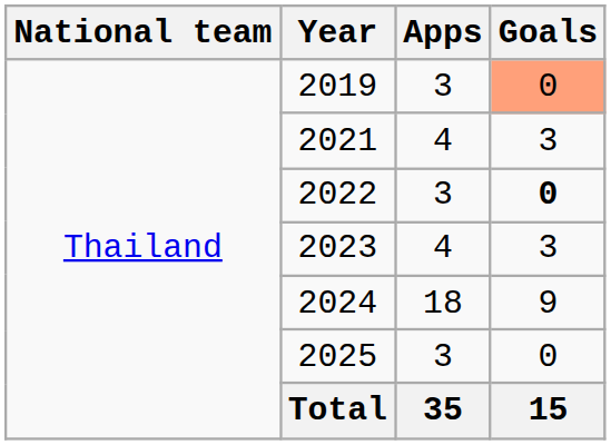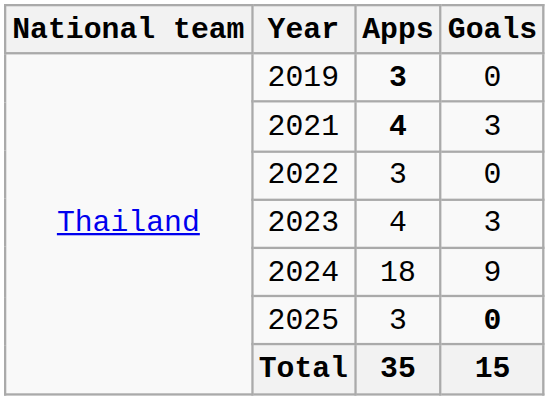2019 | Apps: normal -> bold
2019 | Goals: lightsalmon background -> no background
2021 | Apps: normal -> bold
2022 | Goals: bold -> normal
2025 | Goals: normal -> bold
